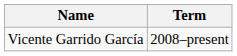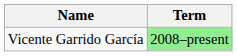Vicente Garrido García | Term: no background -> lightgreen background
